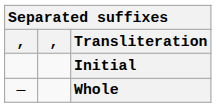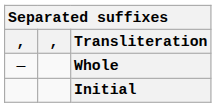rows swapped: Whole <-> Initial
